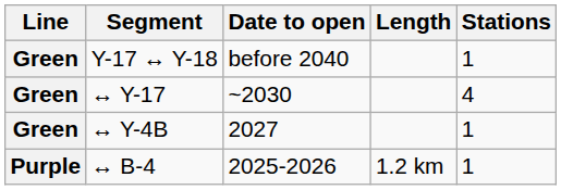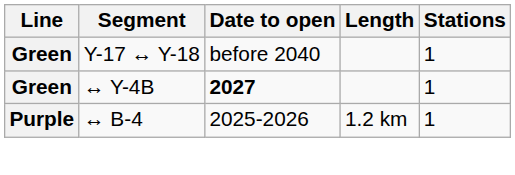- row: Green | ↔ Y-17 | ~2030 | 4
↔ Y-4B | Date to open: normal -> bold
